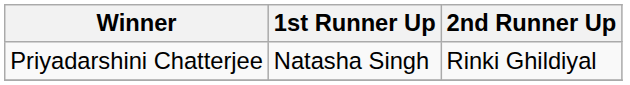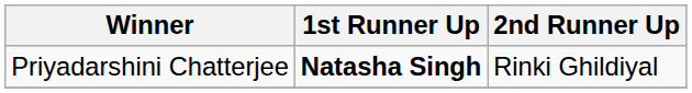Priyadarshini Chatterjee | 1st Runner Up: normal -> bold
